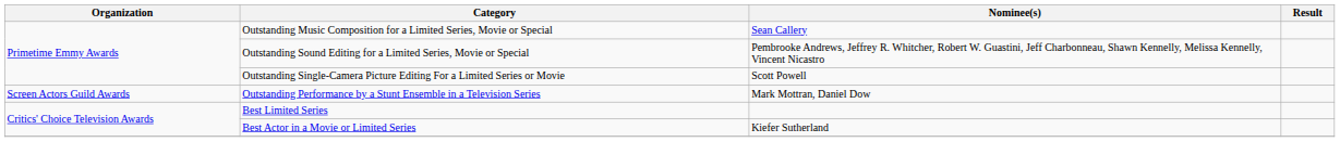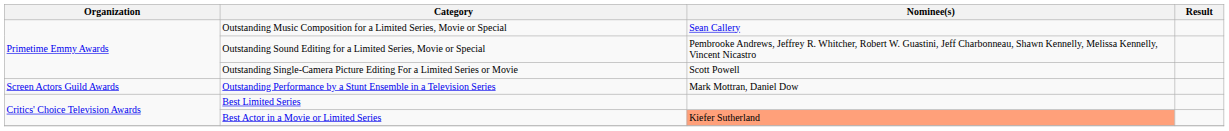Best Actor in a Movie or Limited Series | Nominee(s): no background -> lightsalmon background
